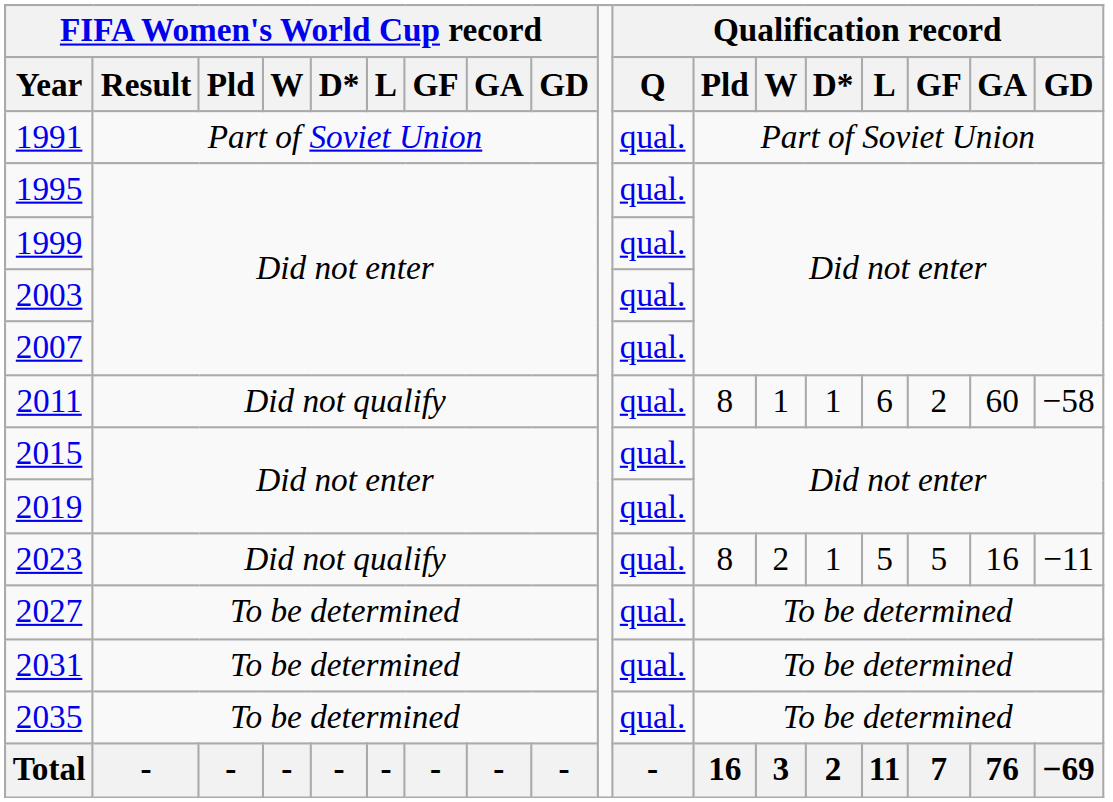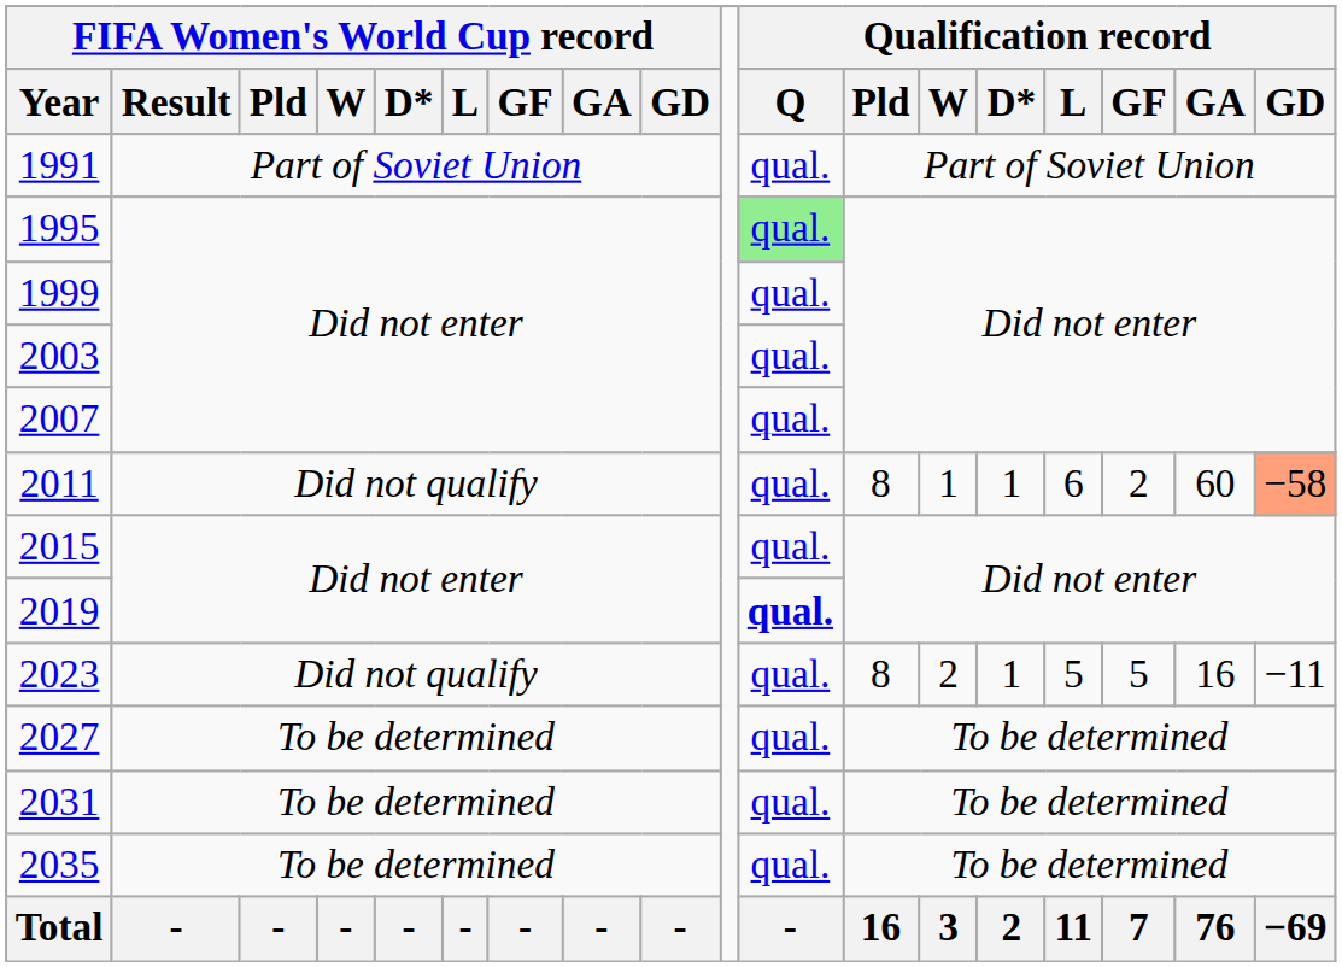1995 | Qualification record / Q: no background -> lightgreen background
2011 | Qualification record / GD: no background -> lightsalmon background
2019 | Qualification record / Q: normal -> bold
